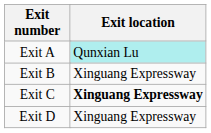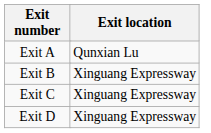Exit A | Exit location: paleturquoise background -> no background
Exit C | Exit location: bold -> normal
